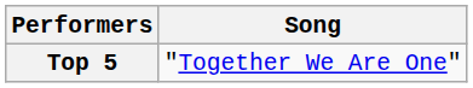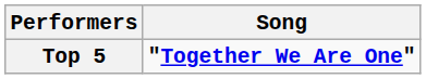Top 5 | Song: normal -> bold
